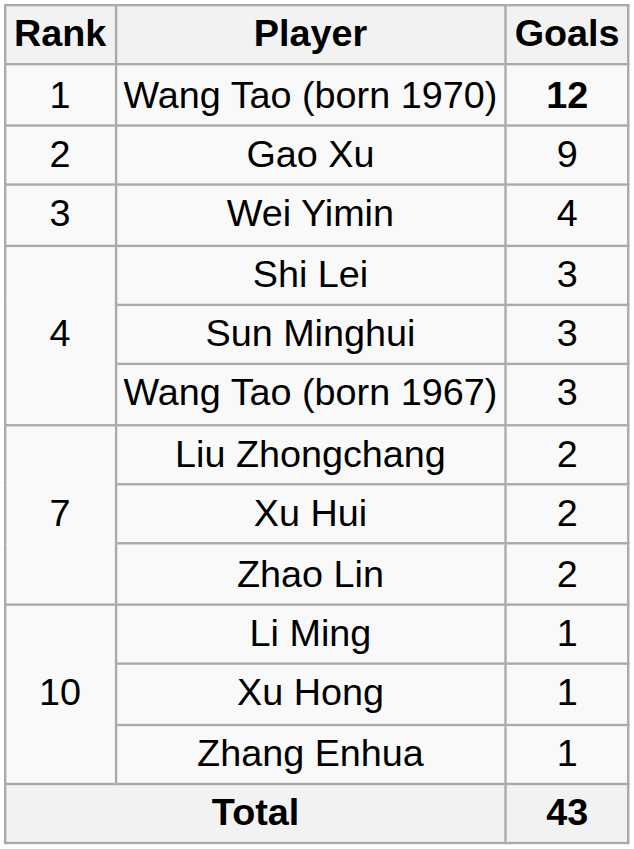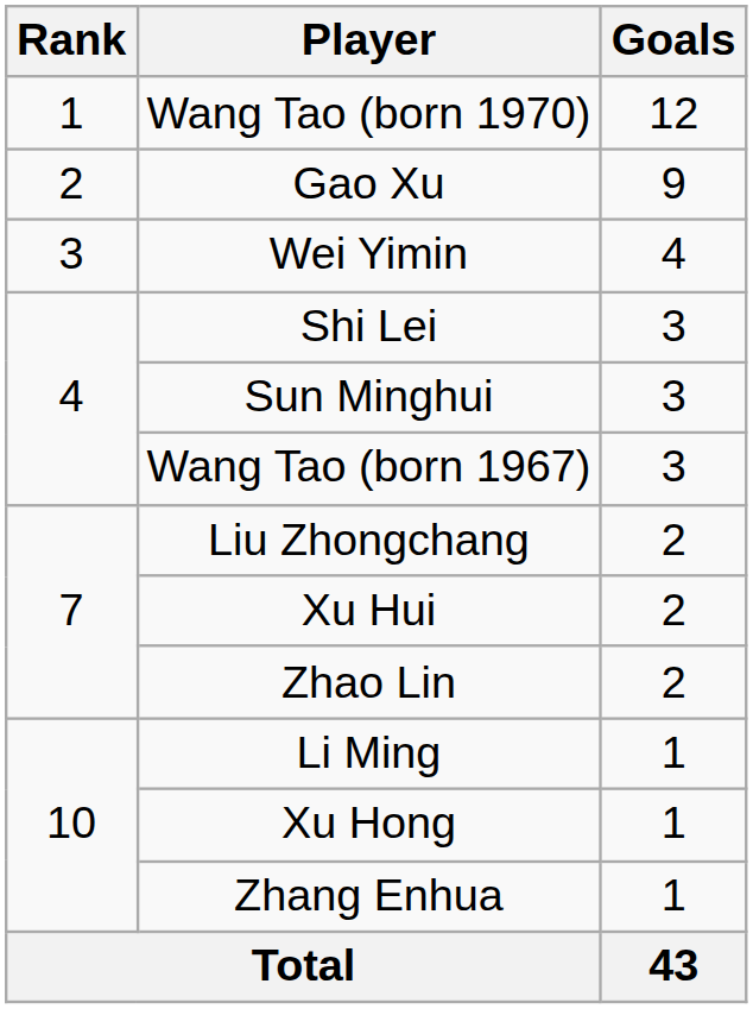Wang Tao (born 1970) | Goals: bold -> normal
